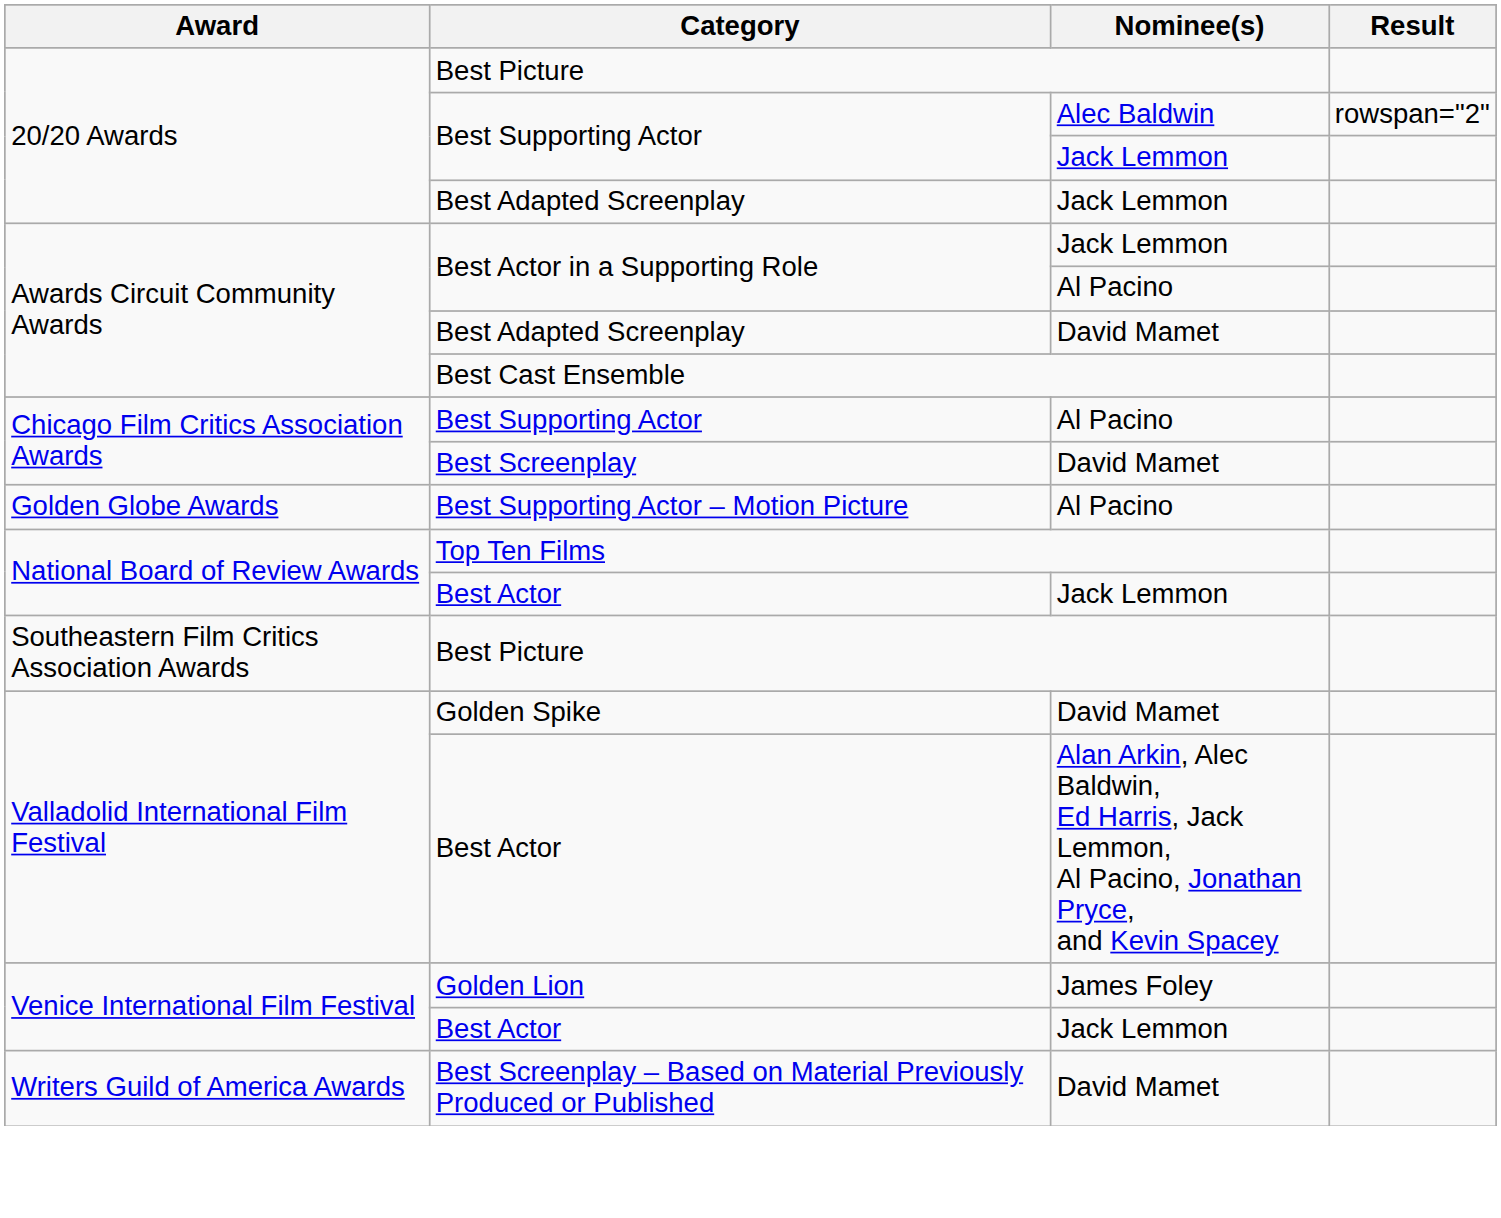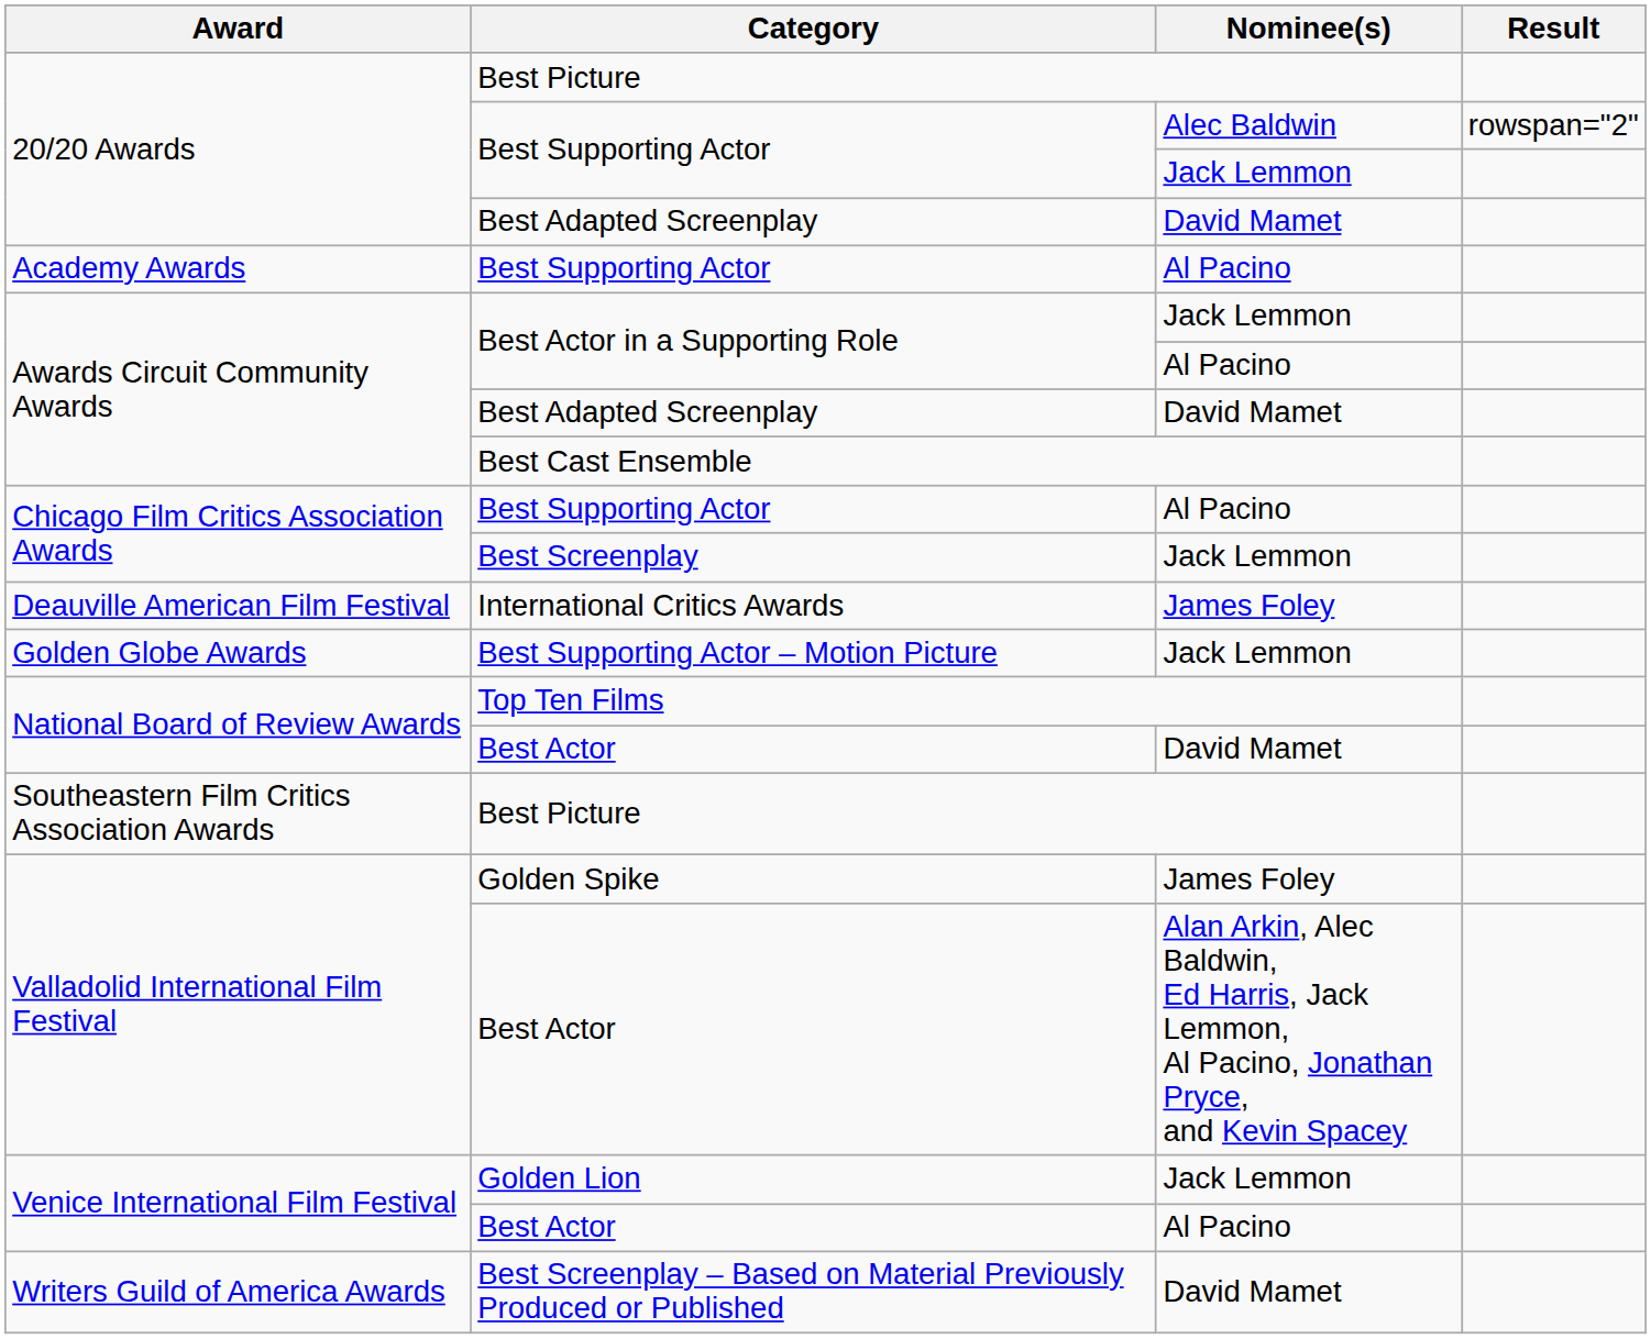20/20 Awards / Best Adapted Screenplay | Nominee(s): Jack Lemmon -> David Mamet
+ row: Academy Awards | Best Supporting Actor | Al Pacino
Best Screenplay | Nominee(s): David Mamet -> Jack Lemmon
+ row: Deauville American Film Festival | International Critics Awards | James Foley
Best Supporting Actor – Motion Picture | Nominee(s): Al Pacino -> Jack Lemmon
National Board of Review Awards / Best Actor | Nominee(s): Jack Lemmon -> David Mamet
Golden Spike | Nominee(s): David Mamet -> James Foley
Golden Lion | Nominee(s): James Foley -> Jack Lemmon
Venice International Film Festival / Best Actor | Nominee(s): Jack Lemmon -> Al Pacino
